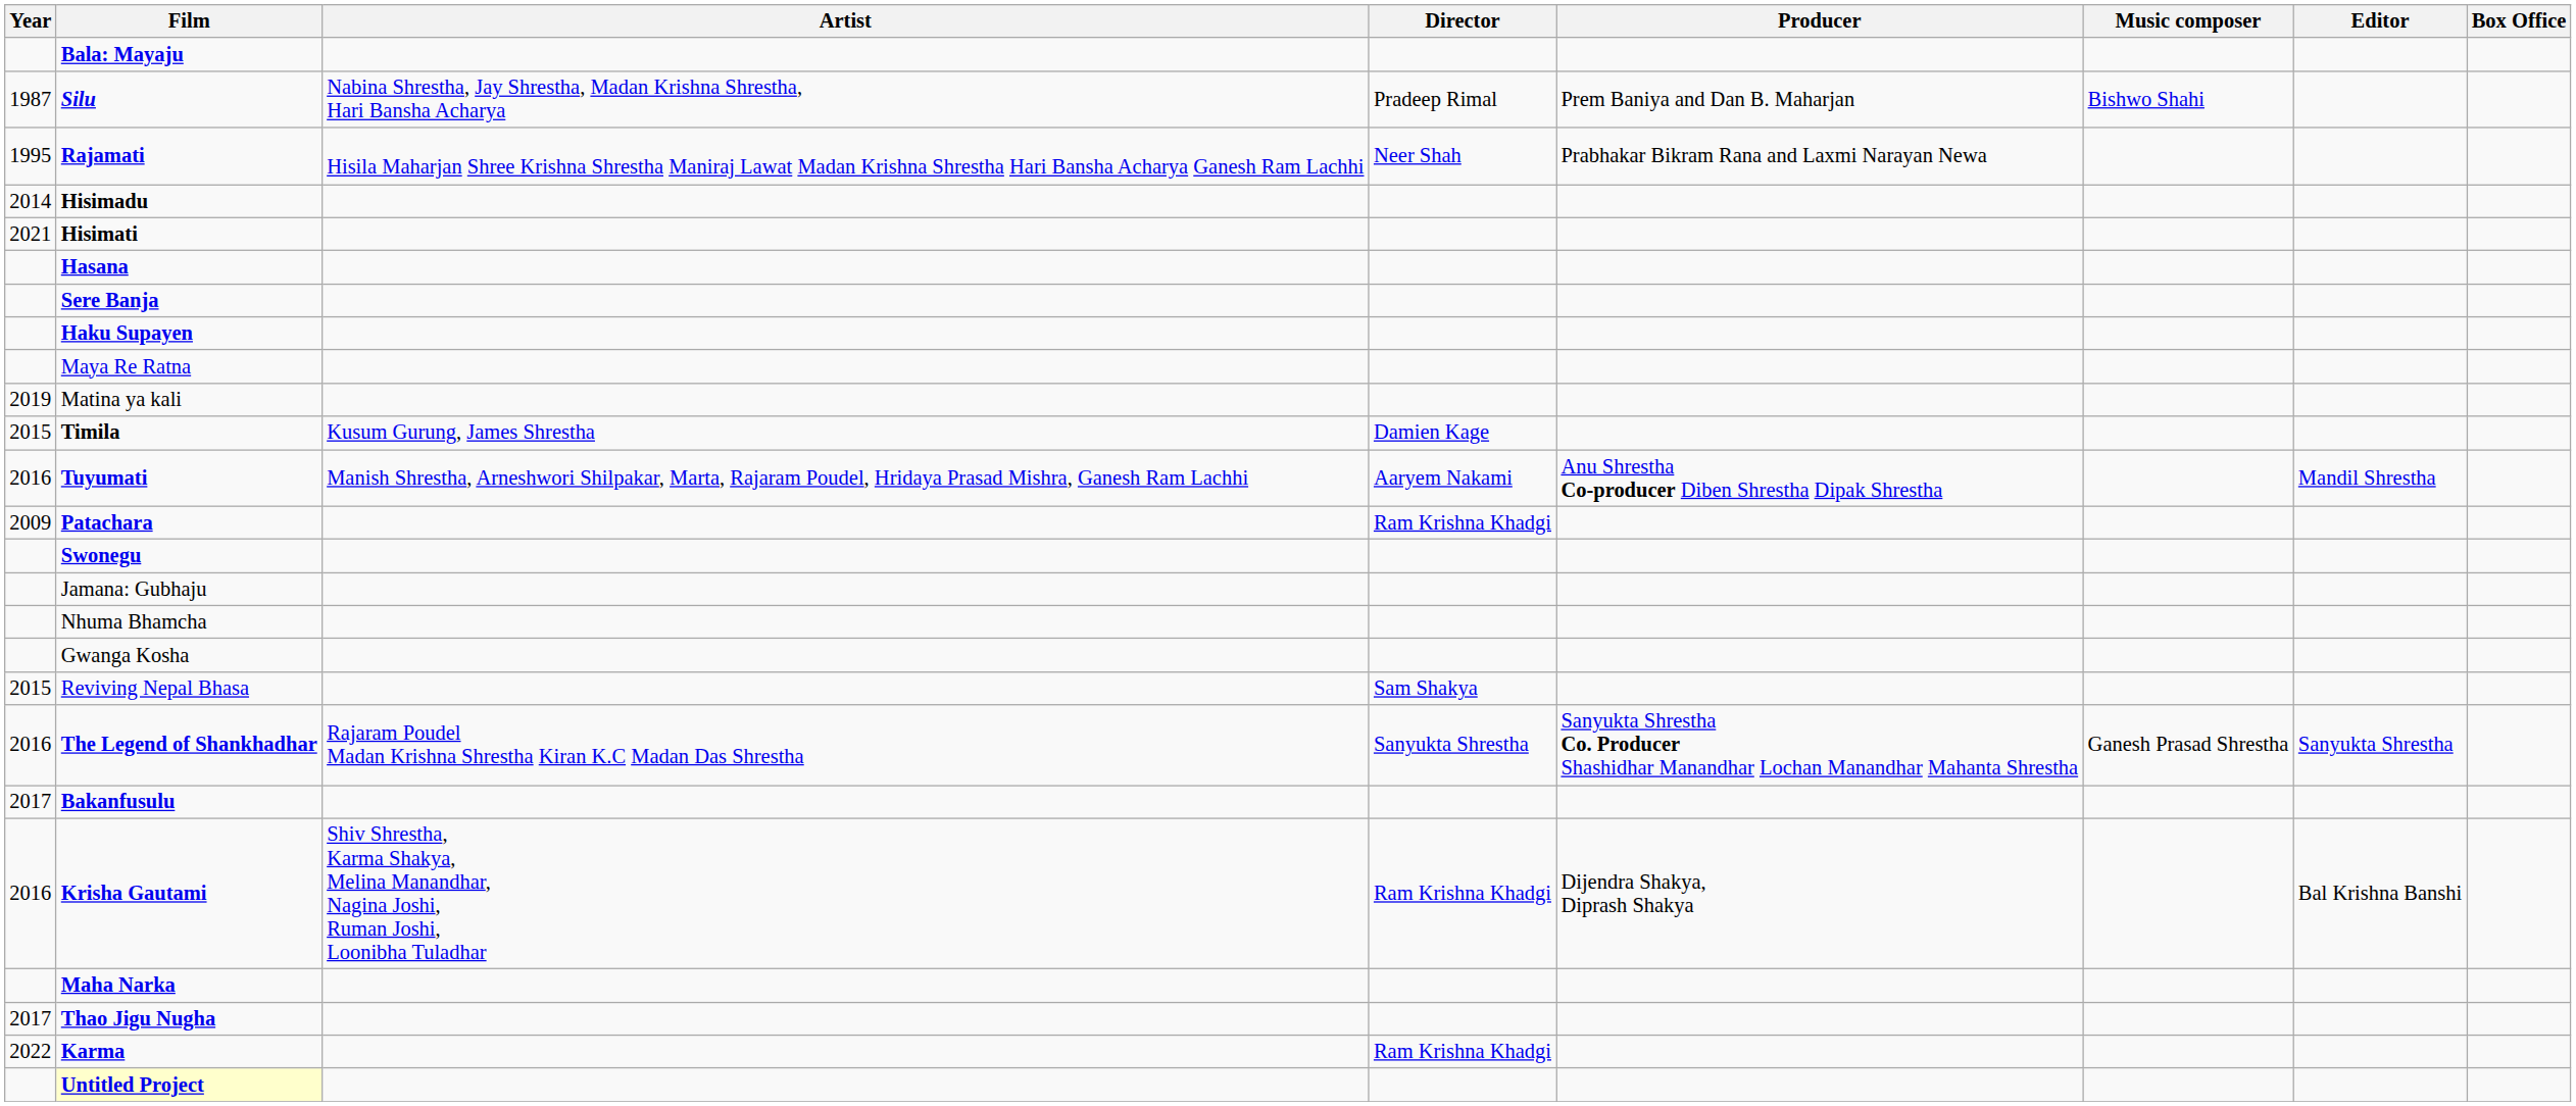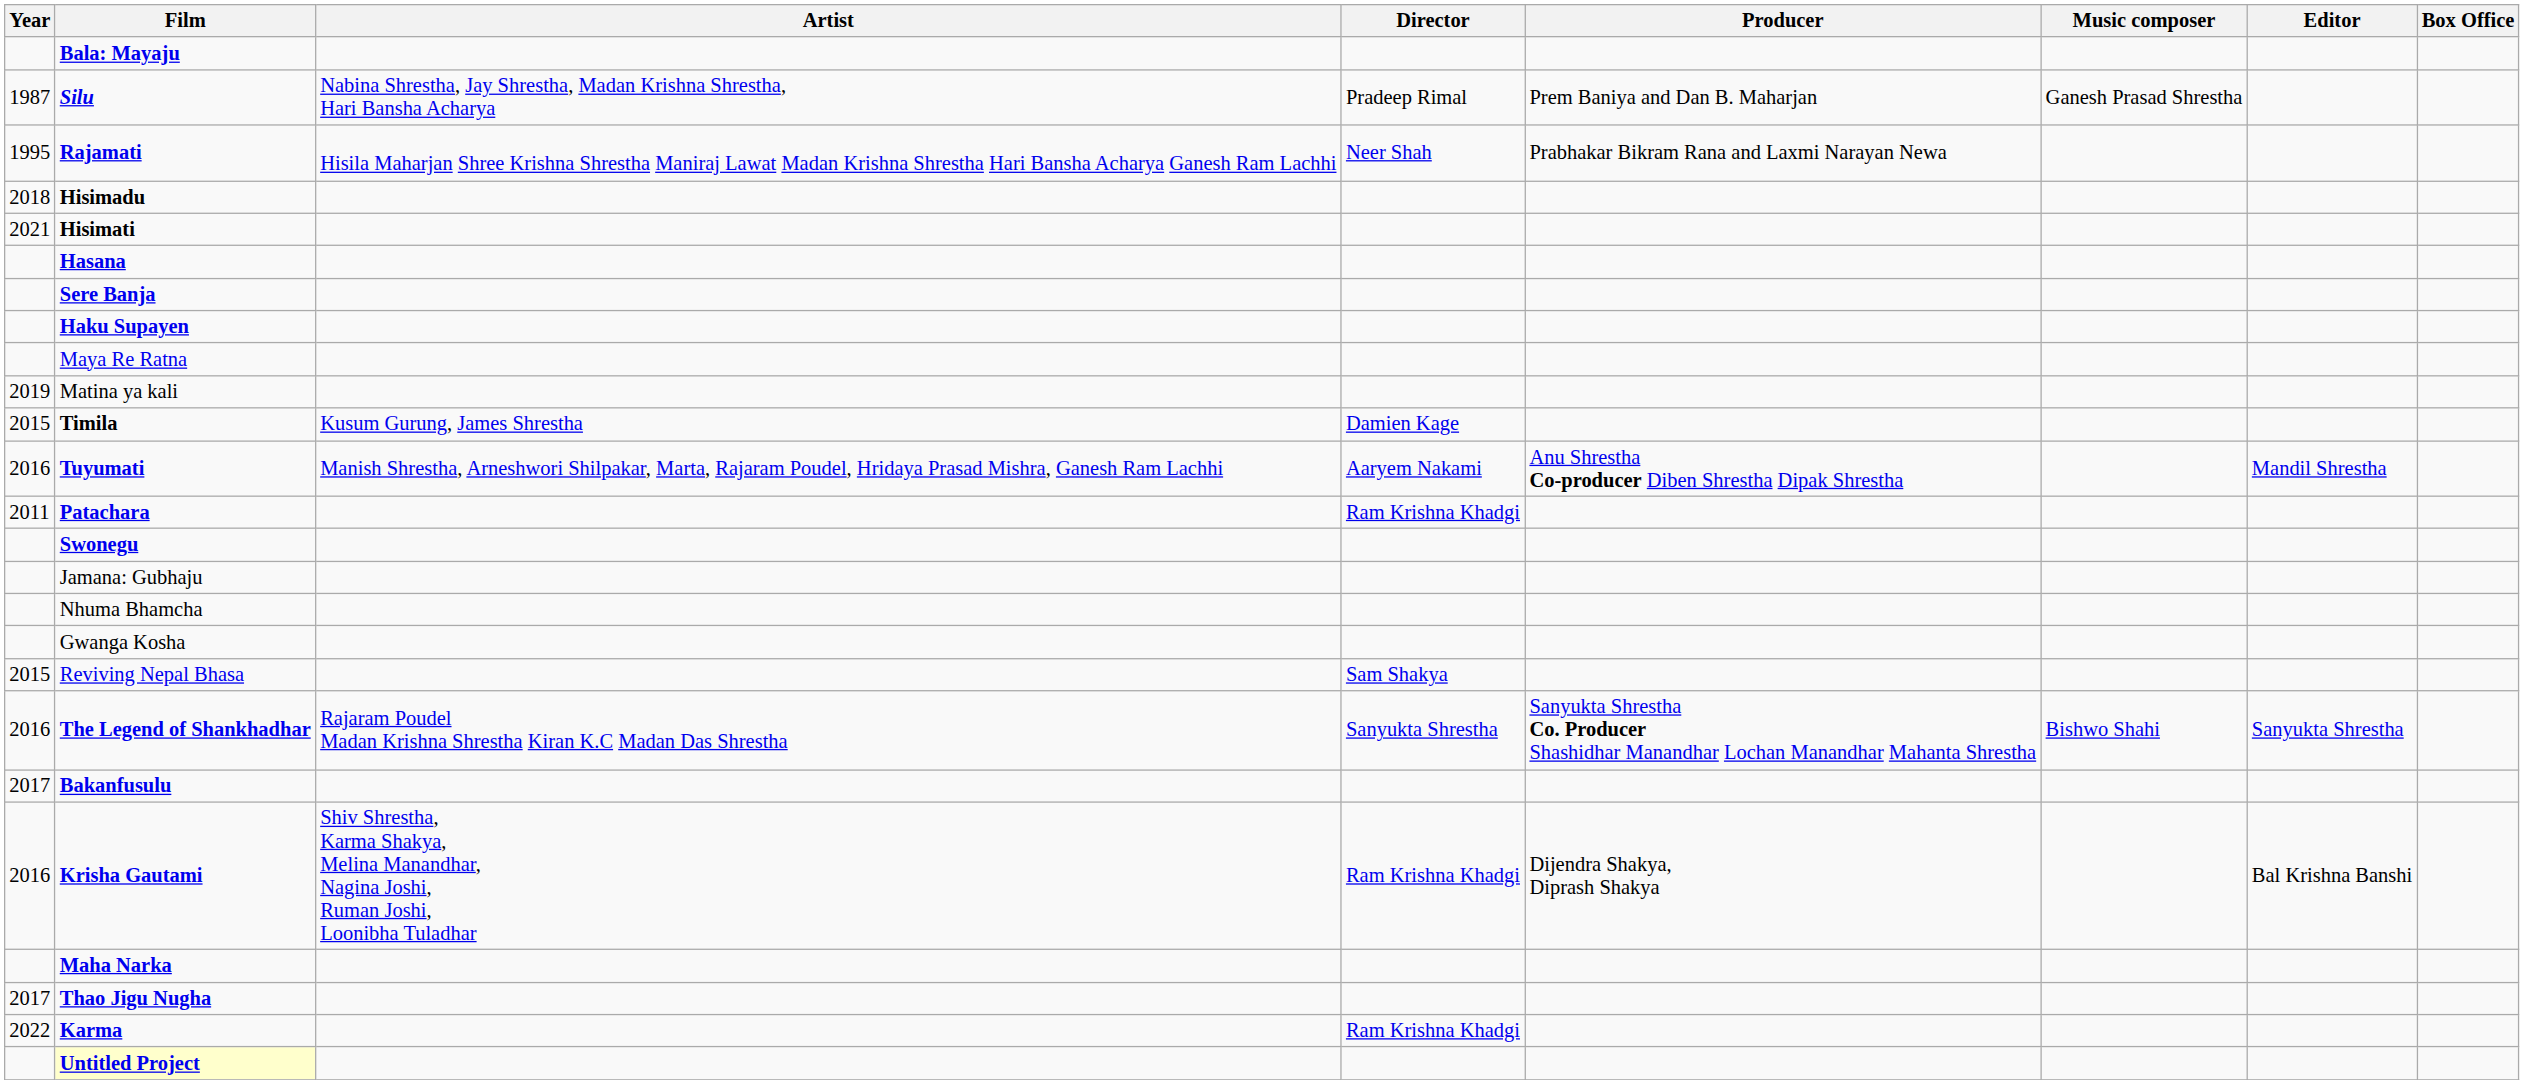Silu | Music composer: Bishwo Shahi -> Ganesh Prasad Shrestha
Hisimadu | Year: 2014 -> 2018
Patachara | Year: 2009 -> 2011
The Legend of Shankhadhar | Music composer: Ganesh Prasad Shrestha -> Bishwo Shahi
